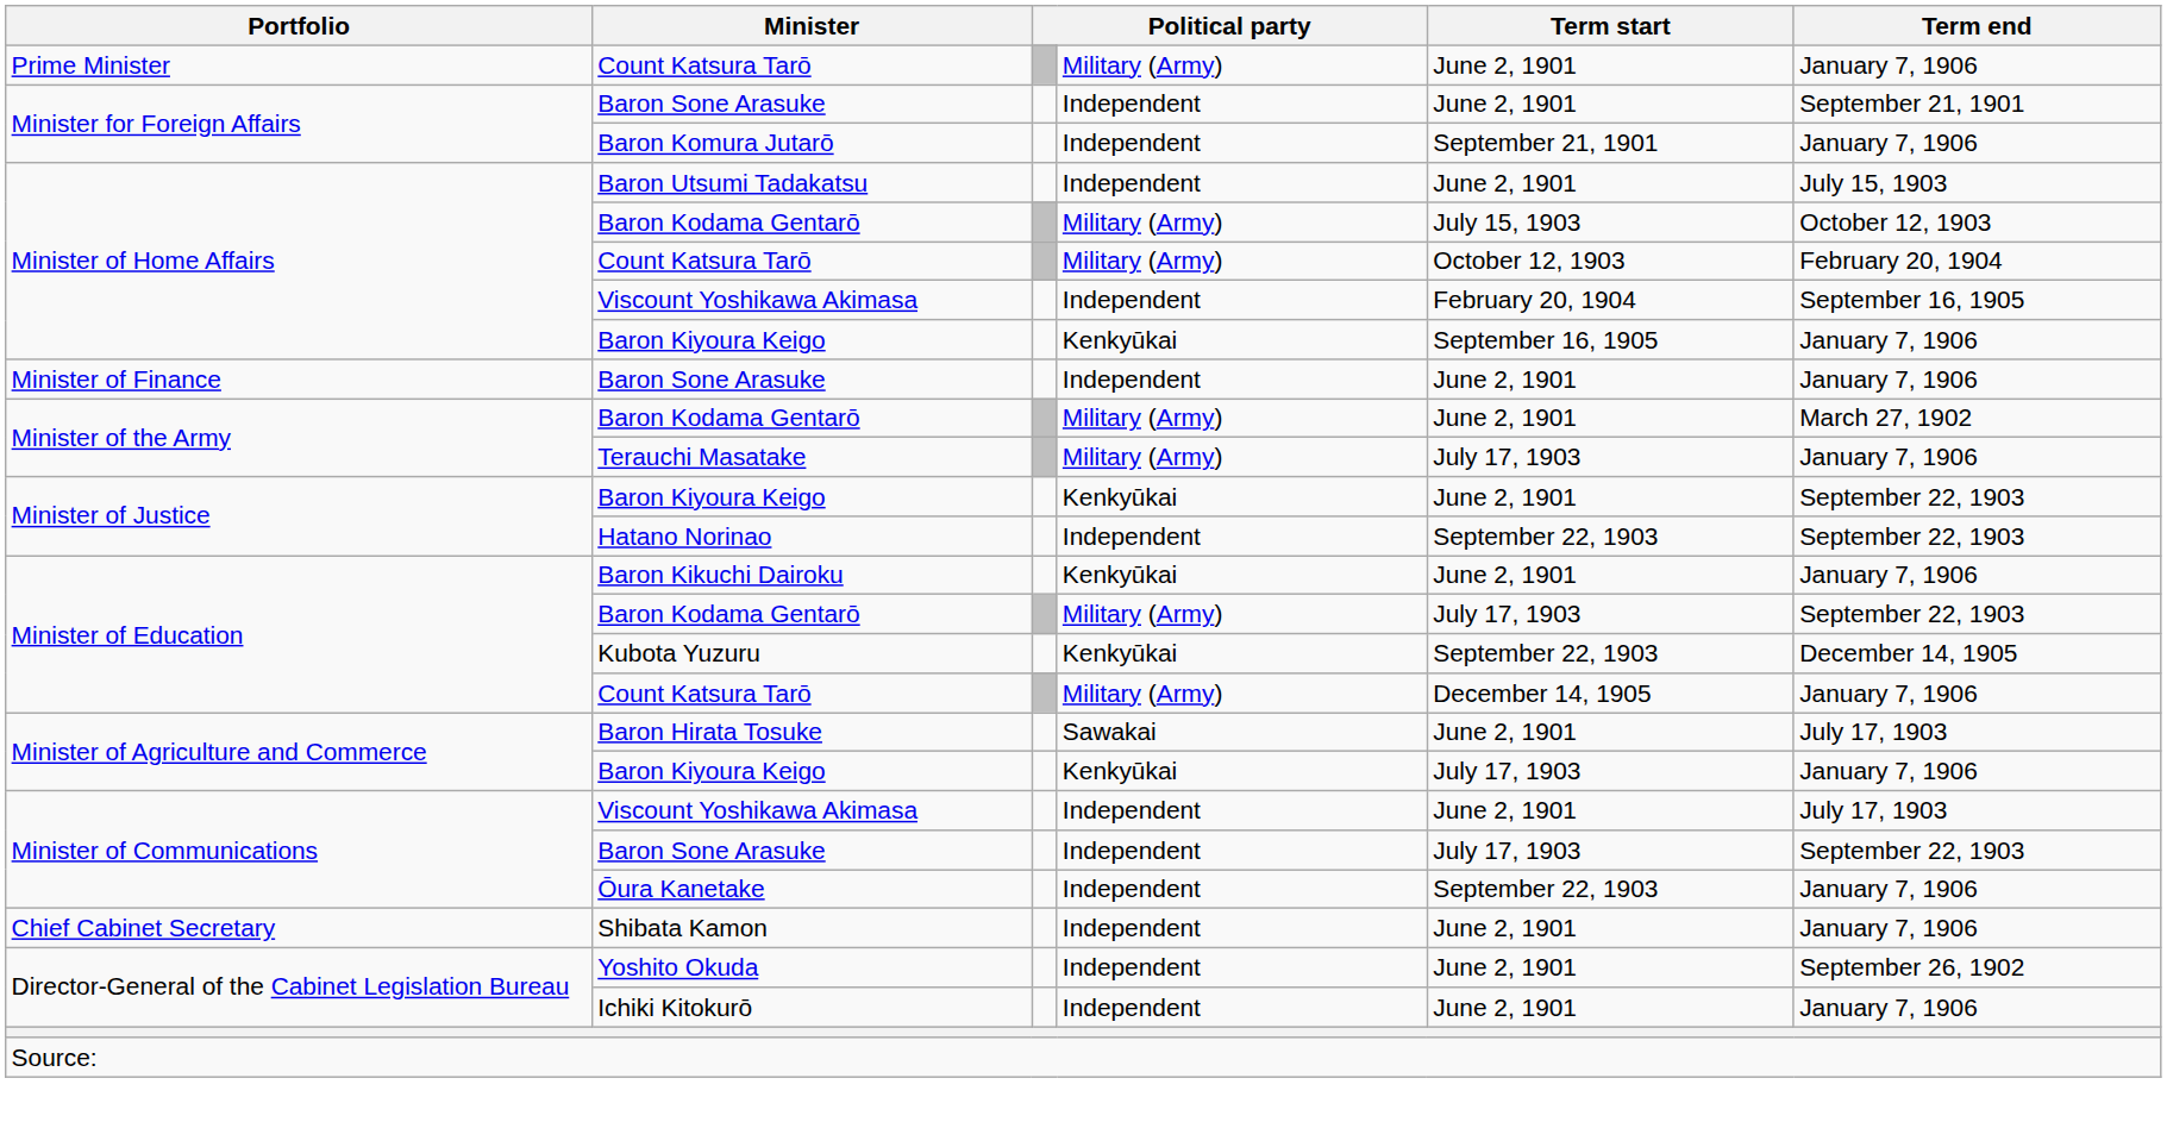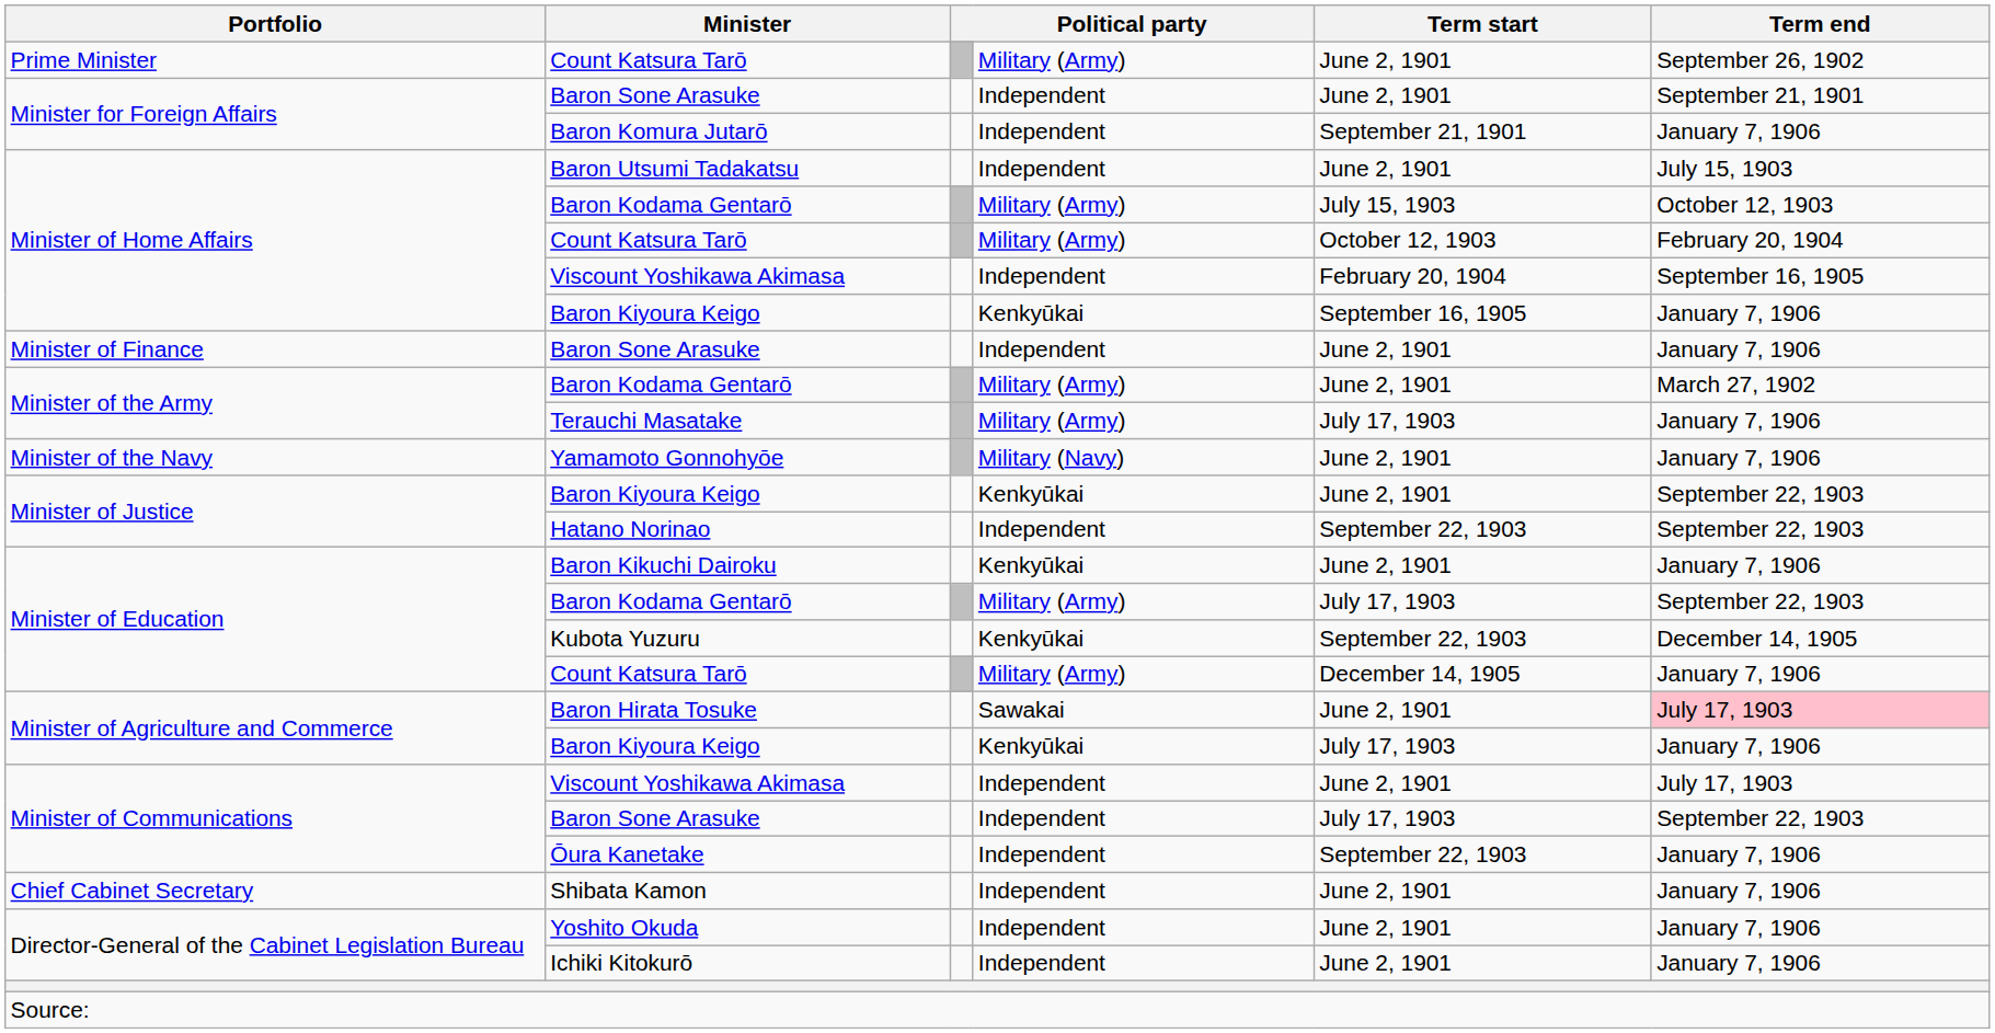Prime Minister / Count Katsura Tarō | Term end: January 7, 1906 -> September 26, 1902
+ row: Minister of the Navy | Yamamoto Gonnohyōe | Military (Navy) | June 2, 1901 | January 7, 1906
Baron Hirata Tosuke | Term end: no background -> pink background
Yoshito Okuda | Term end: September 26, 1902 -> January 7, 1906
